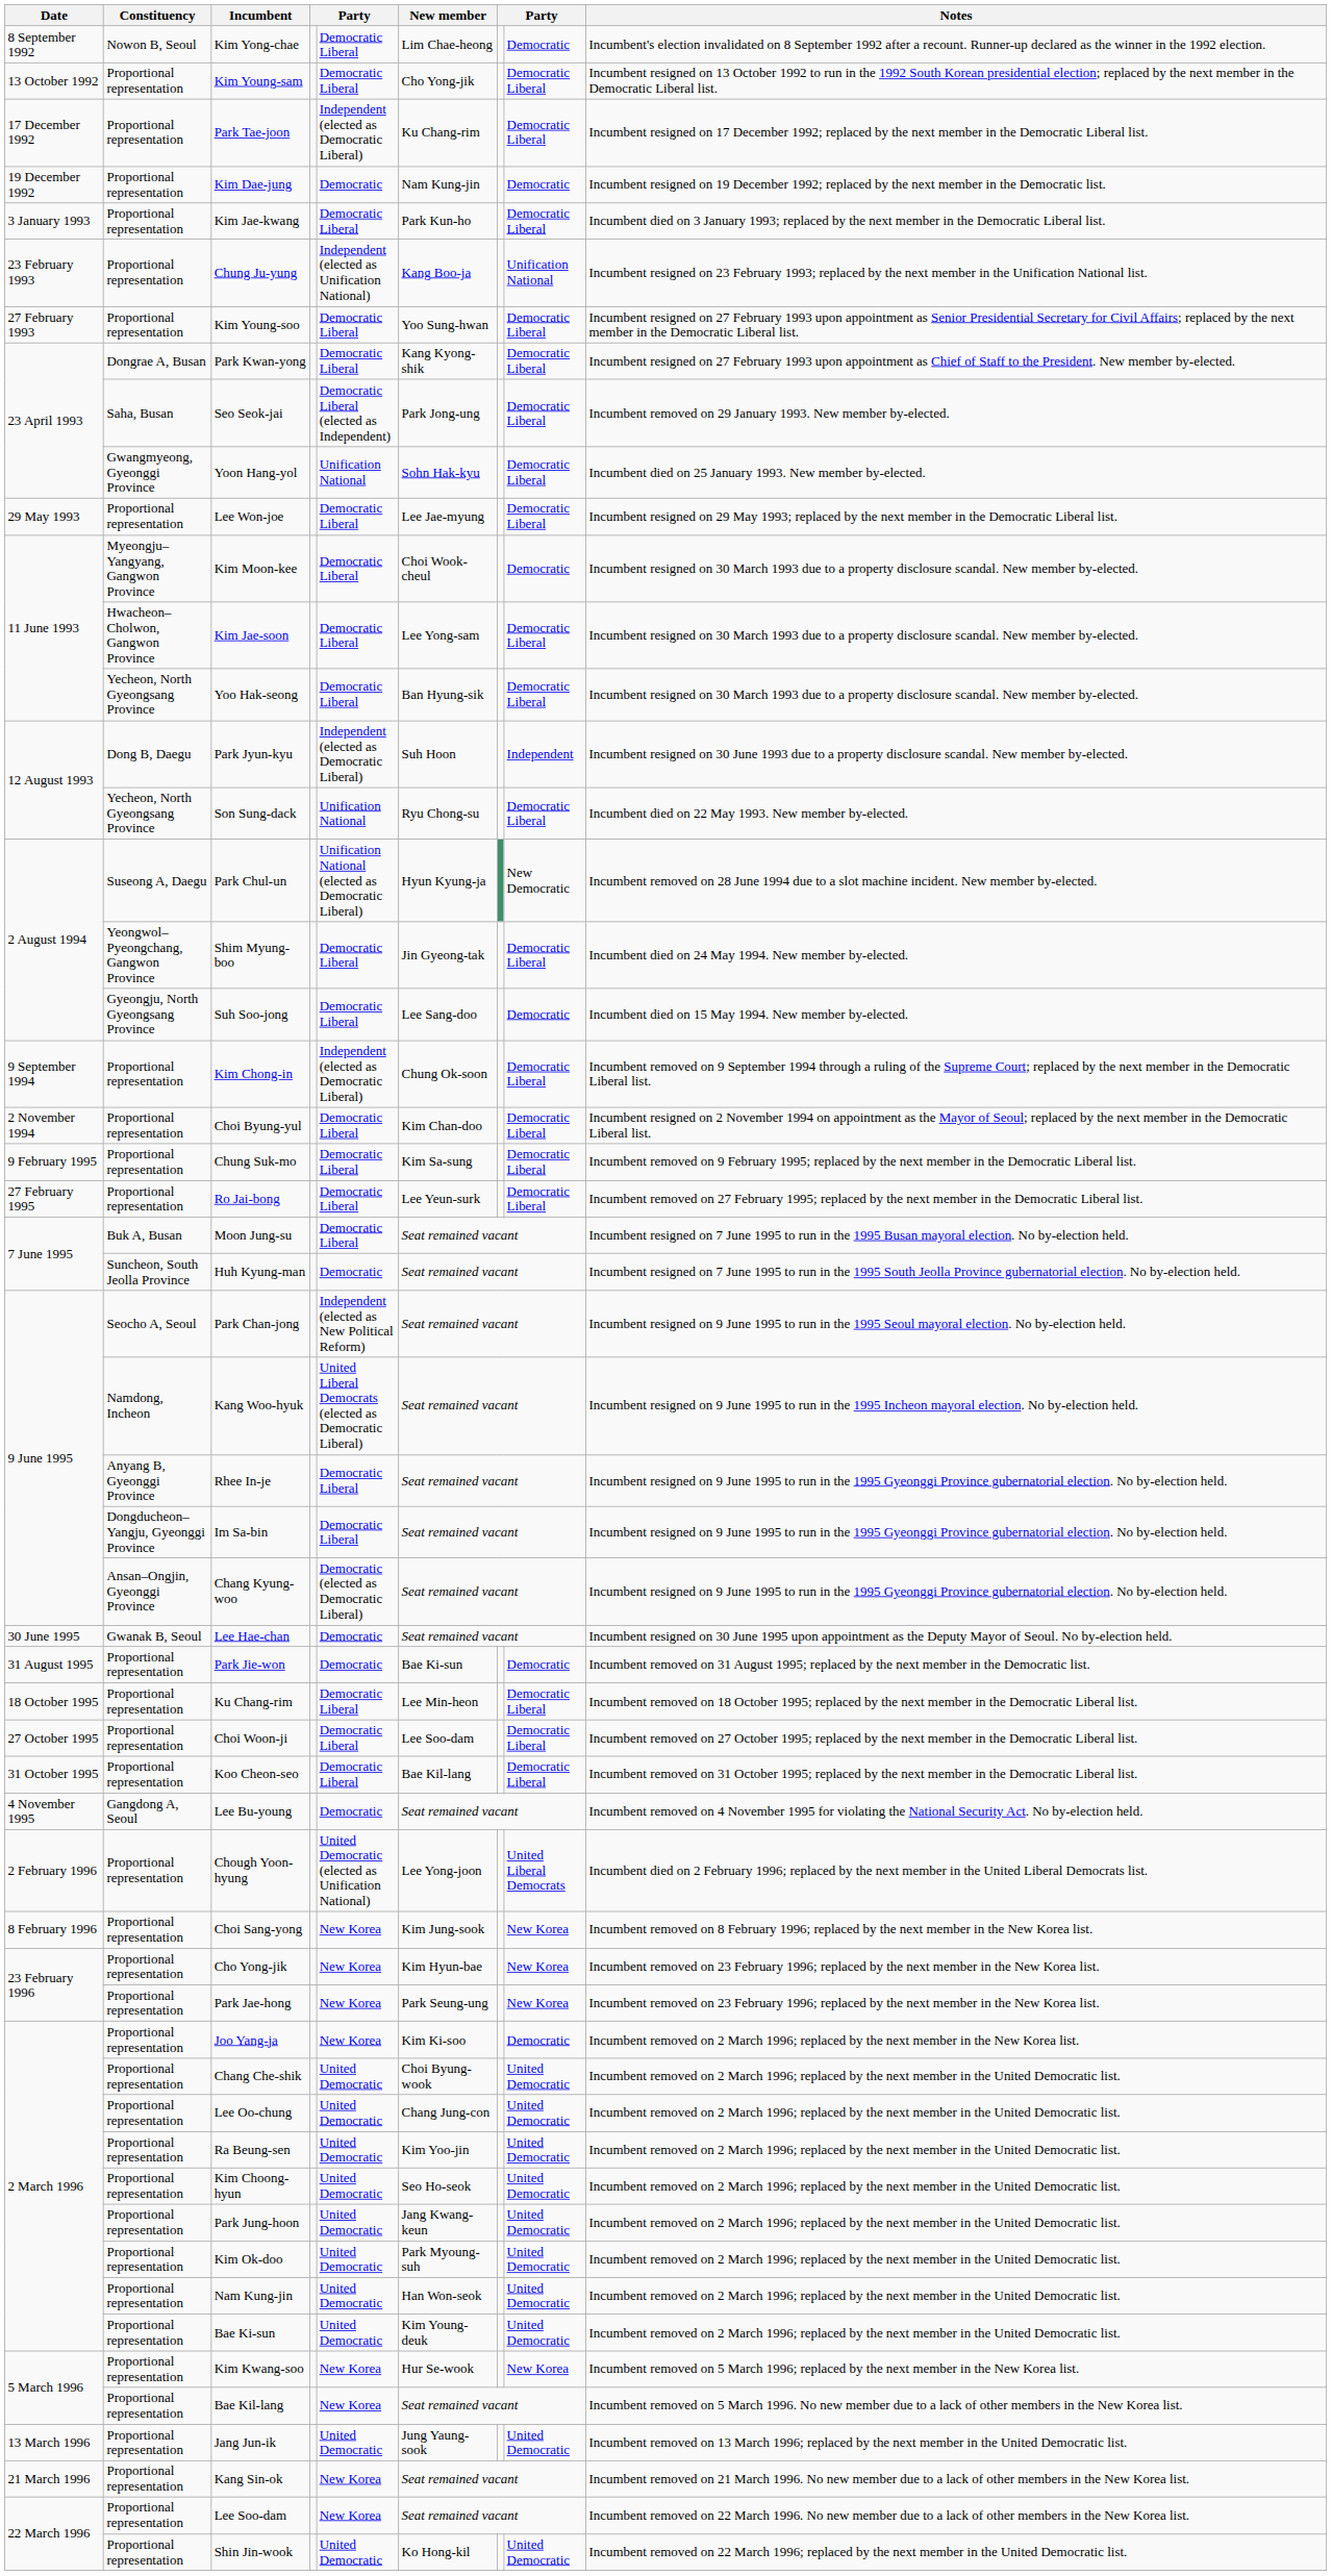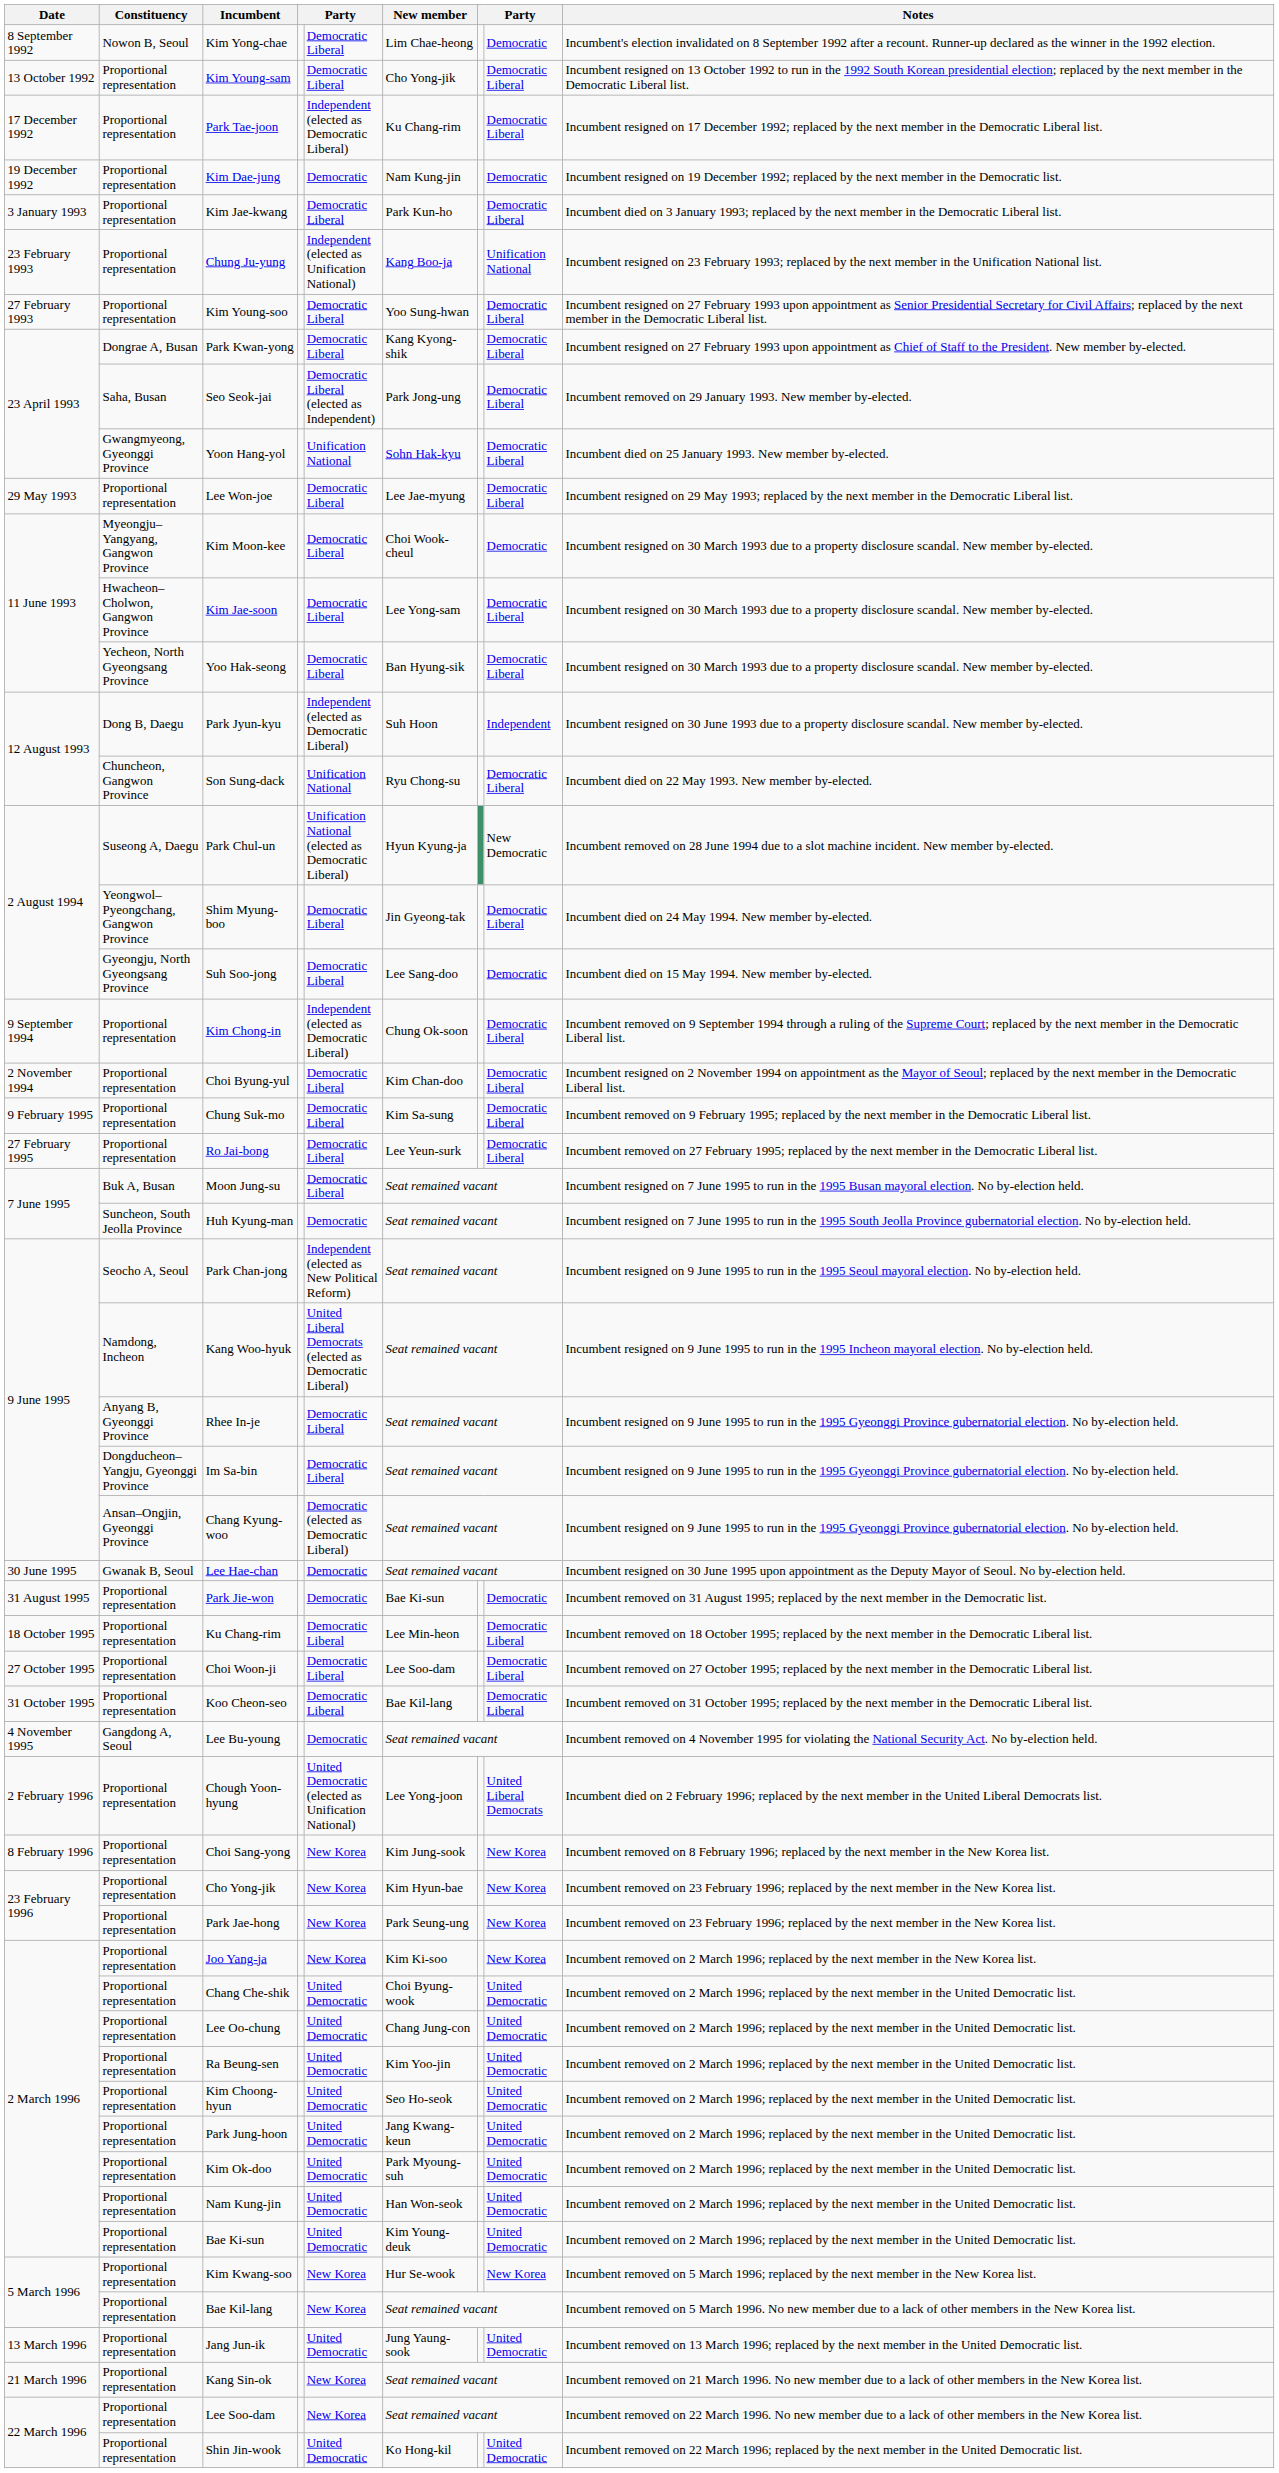Son Sung-dack | Constituency: Yecheon, North Gyeongsang Province -> Chuncheon, Gangwon Province
Joo Yang-ja | column 8: Democratic -> New Korea
